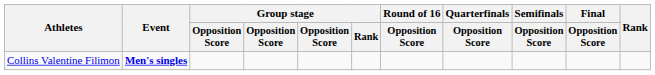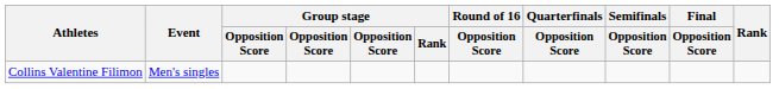Collins Valentine Filimon | Event: bold -> normal
